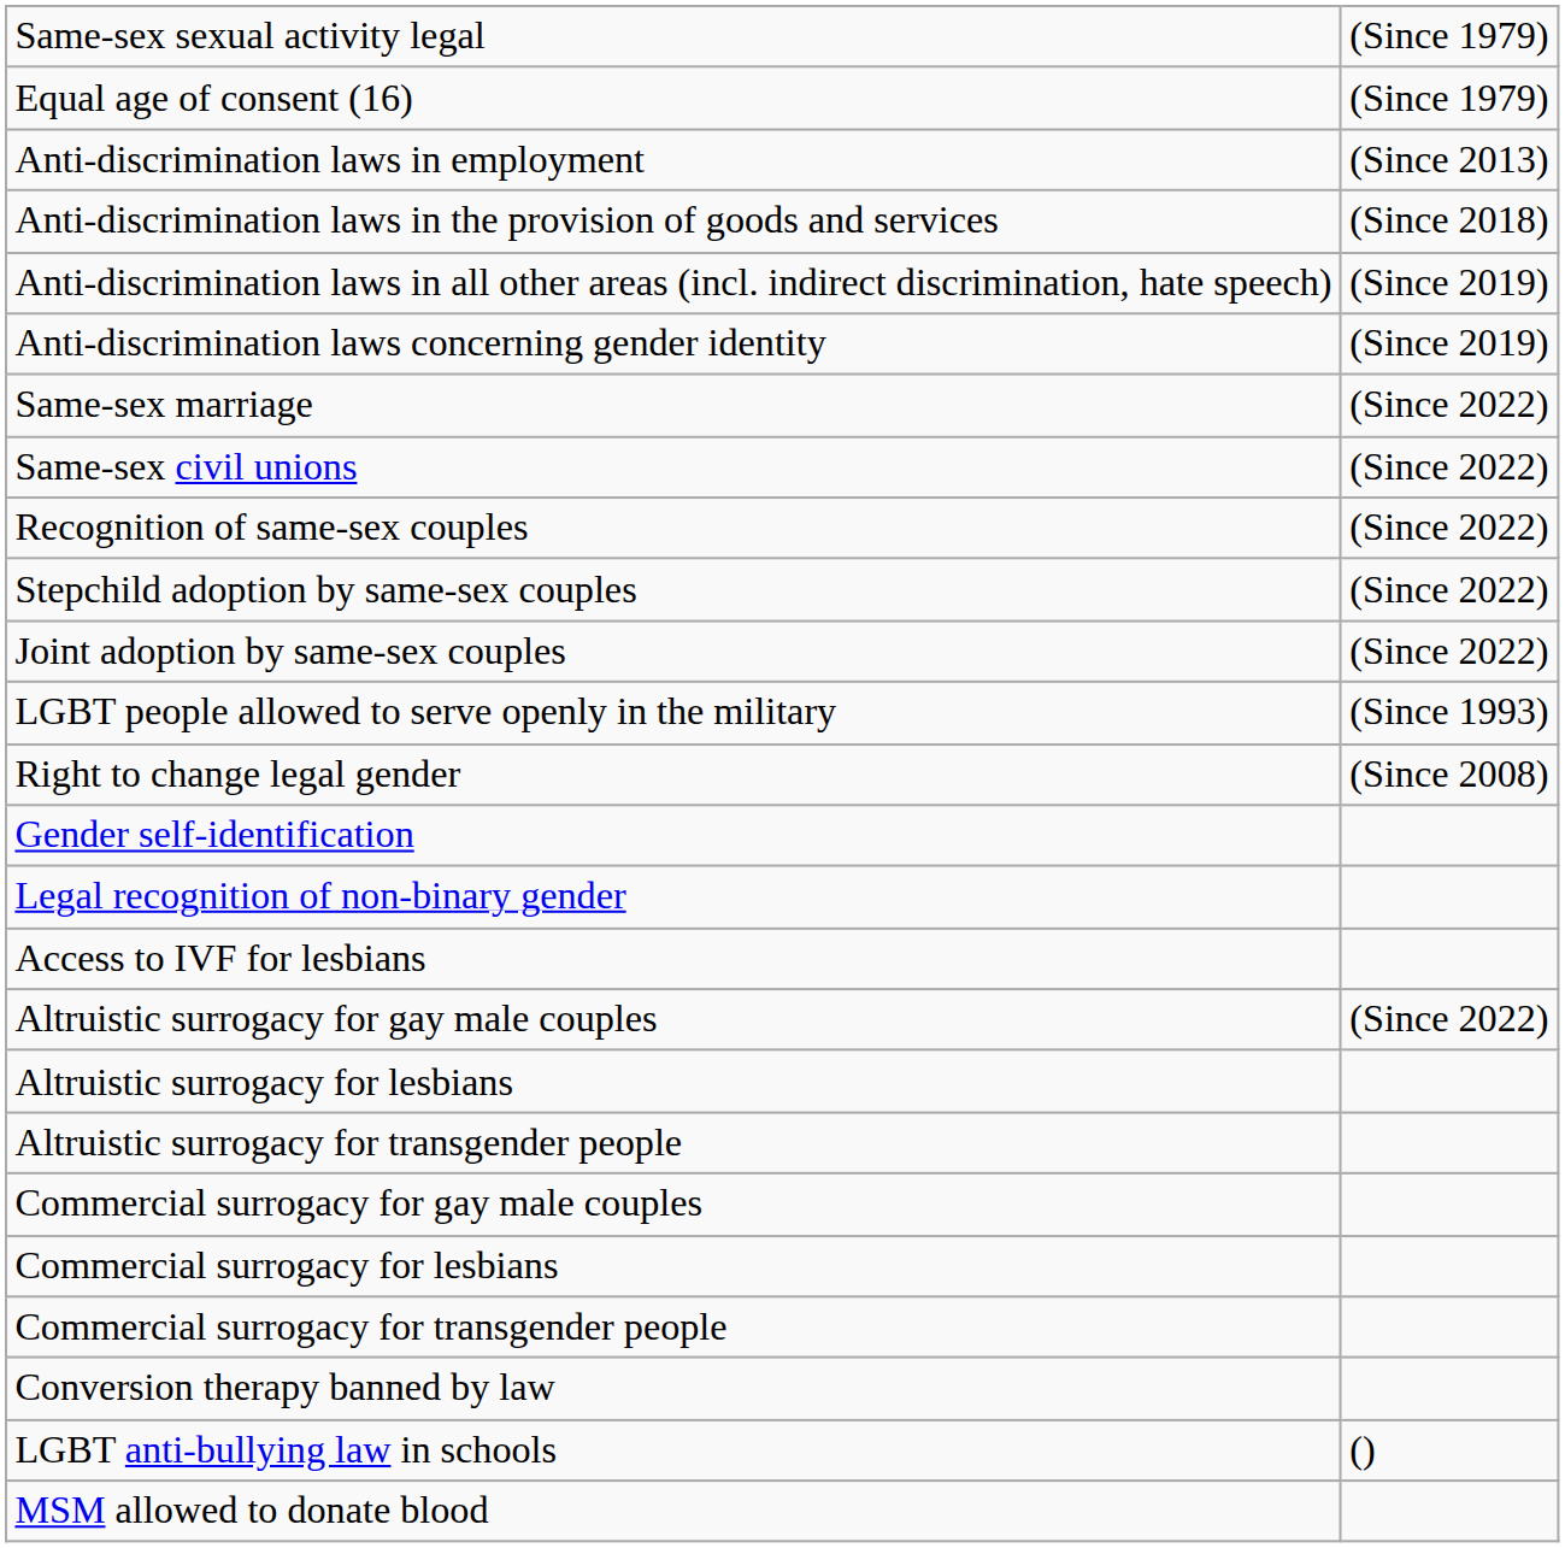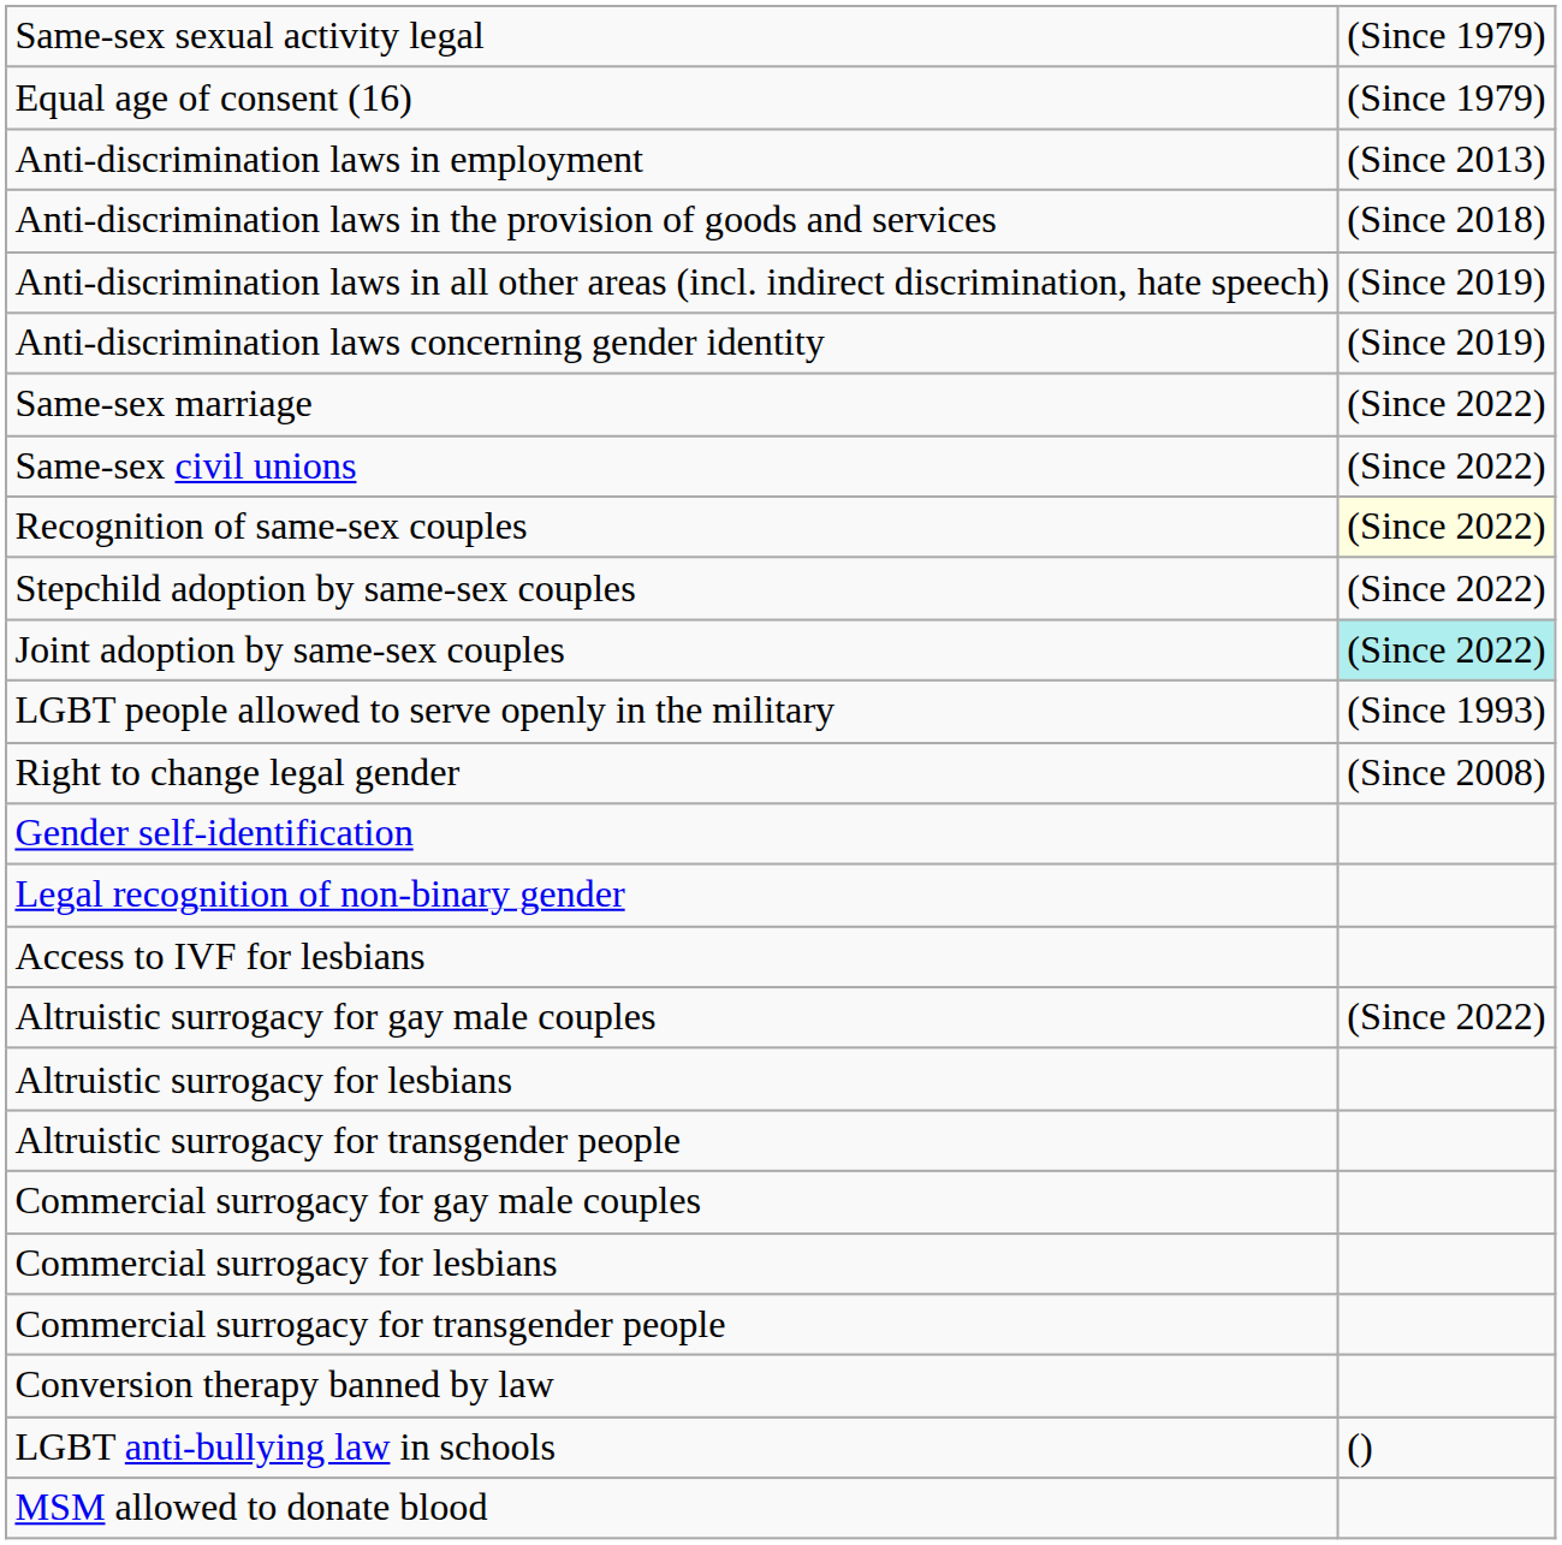Recognition of same-sex couples | column 2: no background -> lightyellow background
Joint adoption by same-sex couples | column 2: no background -> paleturquoise background
